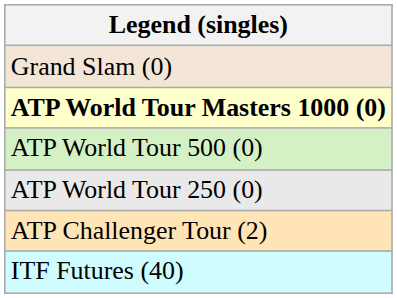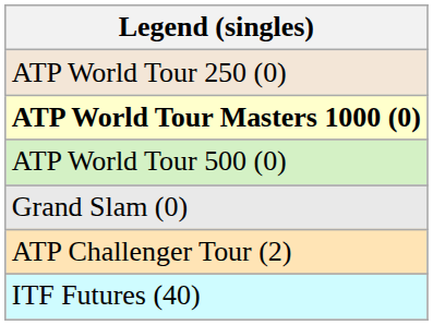row 2 | column 1: Grand Slam (0) -> ATP World Tour 250 (0)
row 5 | column 1: ATP World Tour 250 (0) -> Grand Slam (0)
